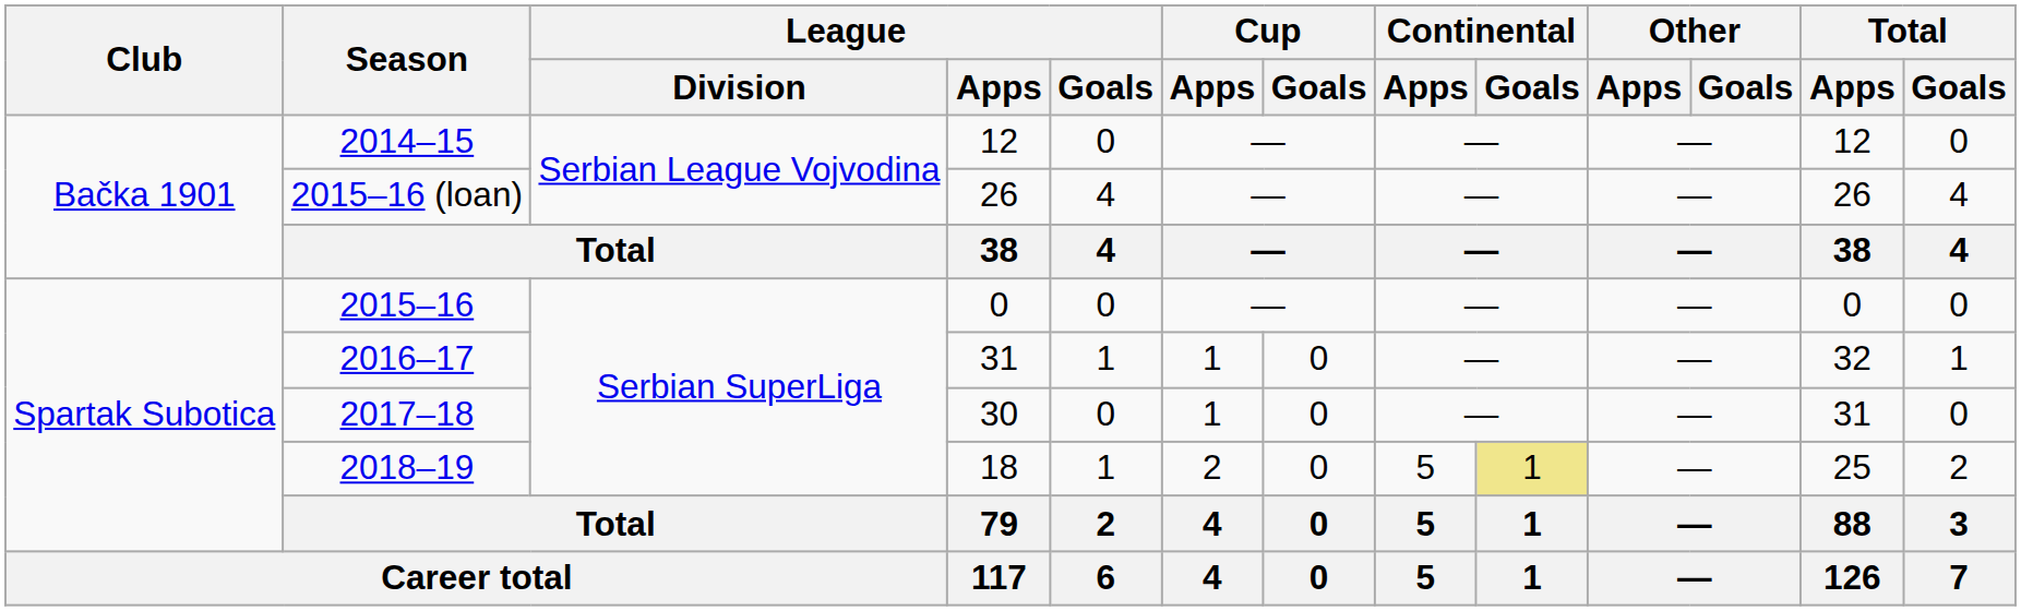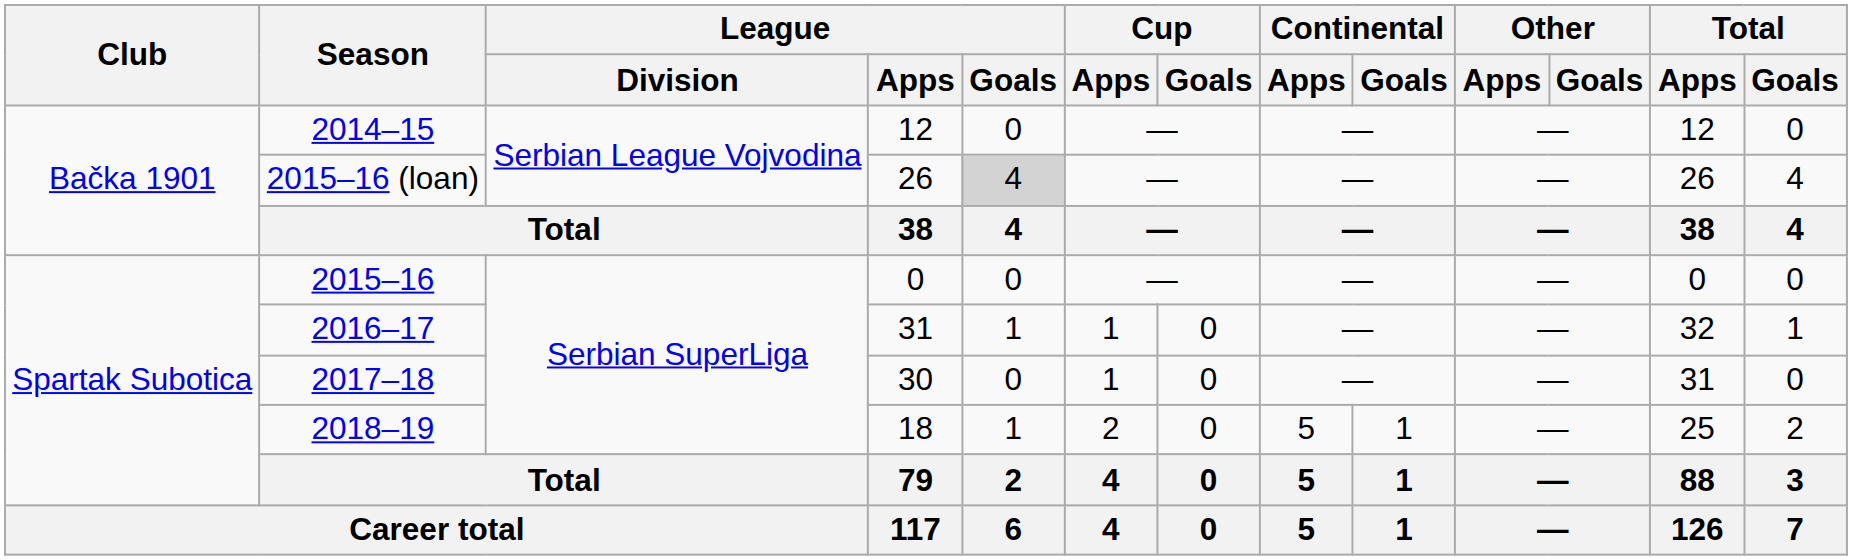2015–16 (loan) | League / Goals: no background -> lightgrey background
2018–19 | Continental / Goals: khaki background -> no background
